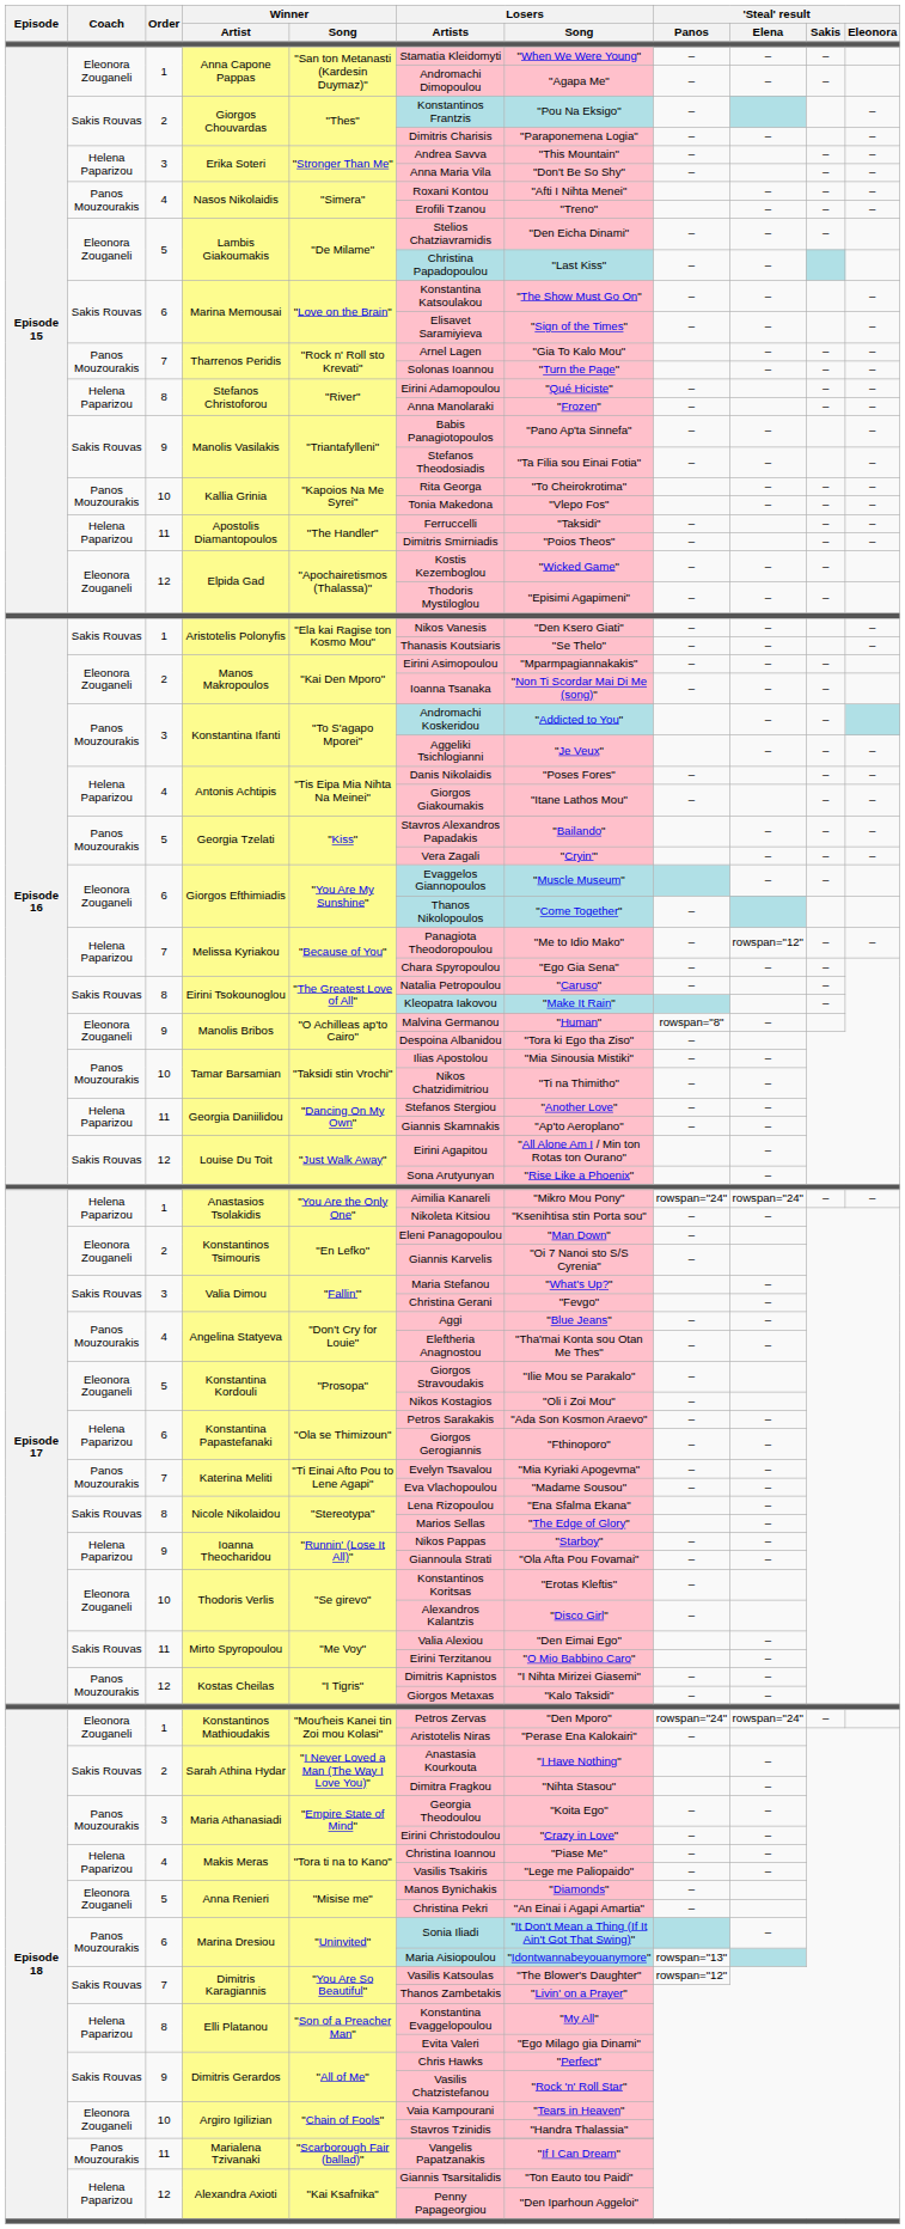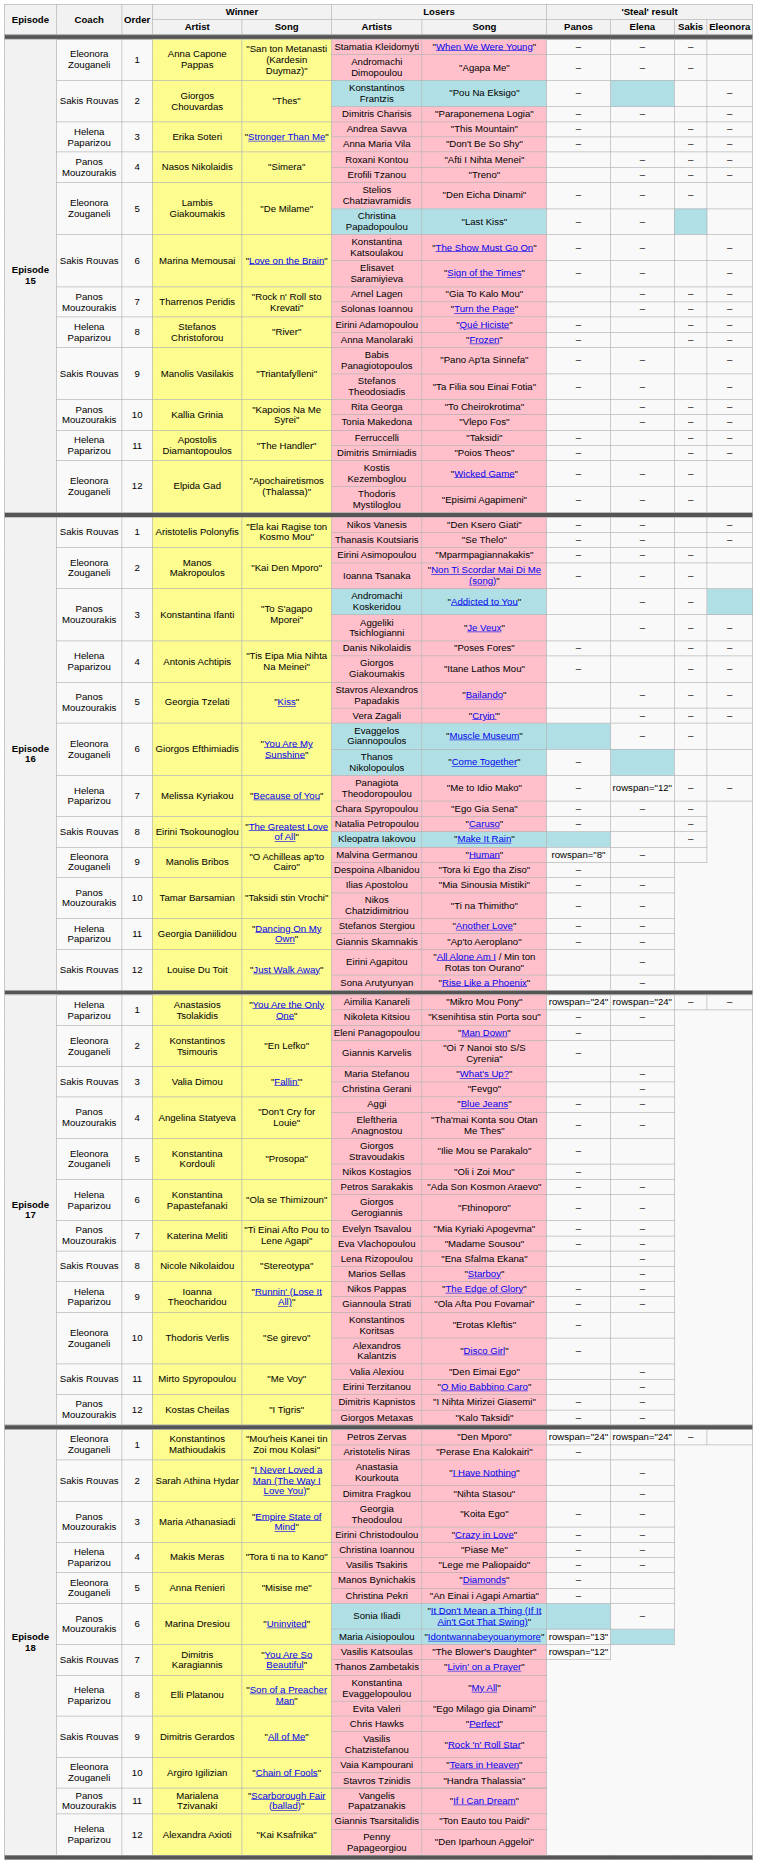row 69 | Losers / Song: "The Edge of Glory" -> "Starboy"
row 70 | Losers / Song: "Starboy" -> "The Edge of Glory"
